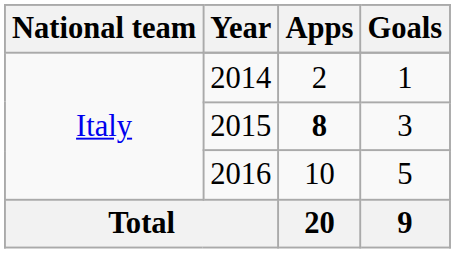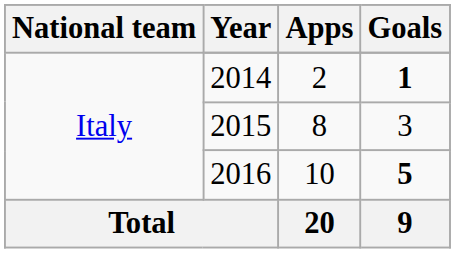2014 | Goals: normal -> bold
2015 | Apps: bold -> normal
2016 | Goals: normal -> bold
